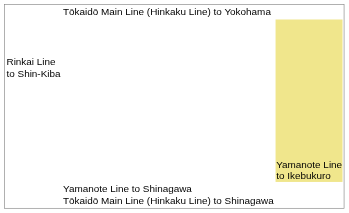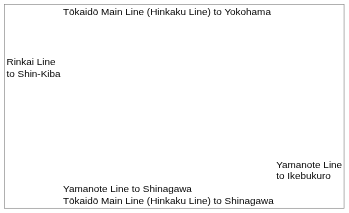Rinkai Line to Shin-Kiba | column 3: khaki background -> no background
